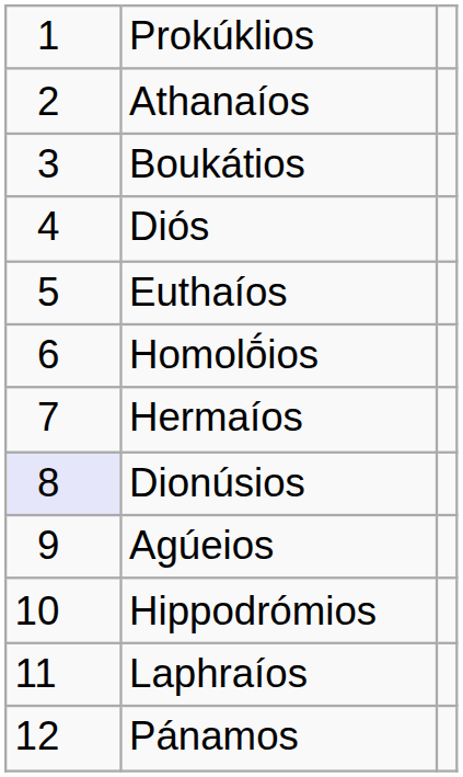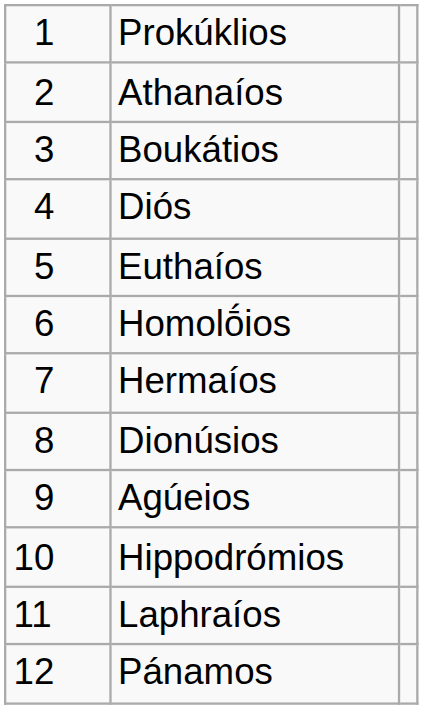Dionúsios | column 1: lavender background -> no background
